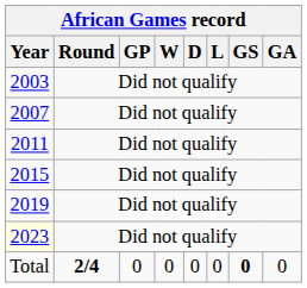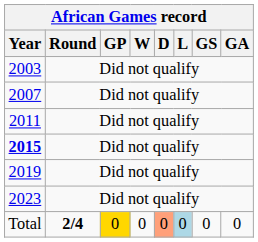2015 | African Games record / Year: normal -> bold
2023 | African Games record / Year: lightyellow background -> no background
Total | African Games record / GP: no background -> gold background
Total | African Games record / D: no background -> lightsalmon background
Total | African Games record / L: no background -> lightblue background
Total | African Games record / GS: bold -> normal
